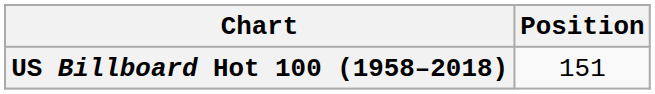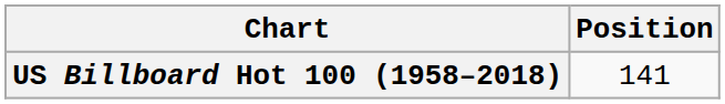US Billboard Hot 100 (1958–2018) | Position: 151 -> 141
